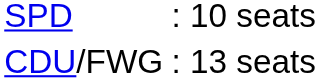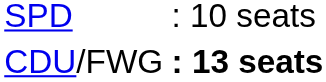CDU/FWG | column 2: normal -> bold
